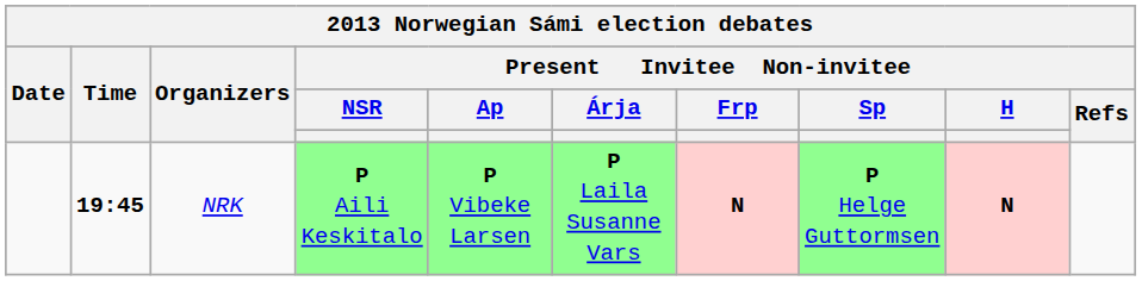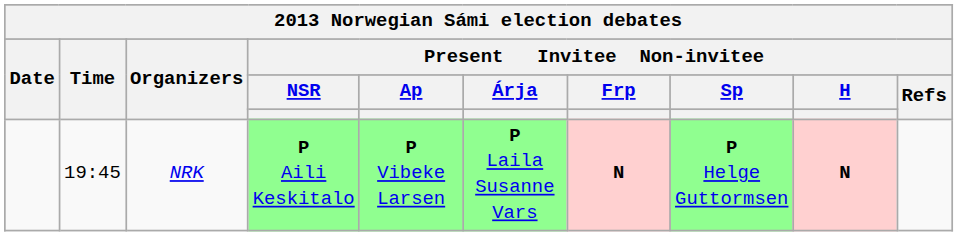NRK | Time: bold -> normal
